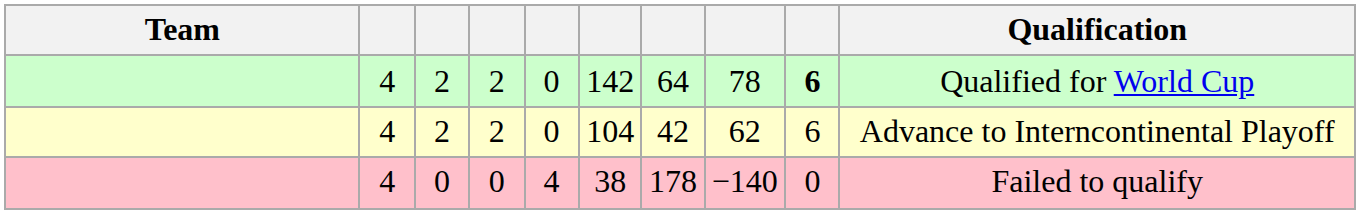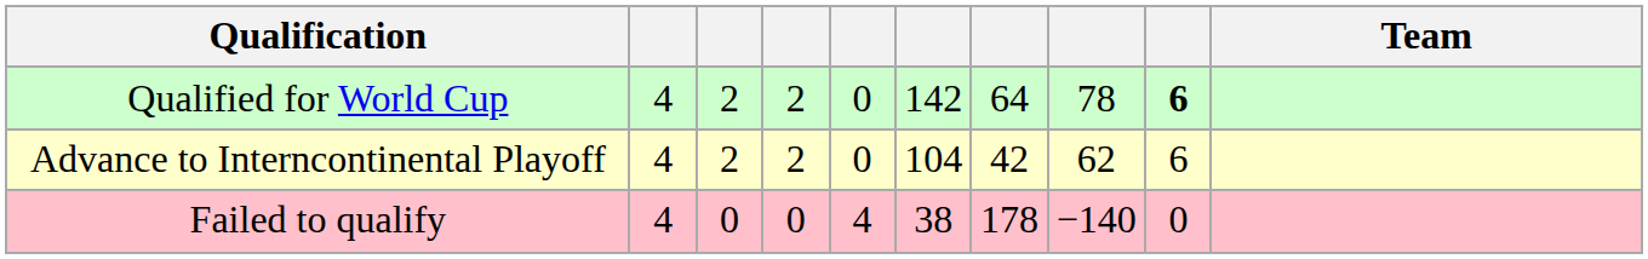columns swapped: Team <-> Qualification
